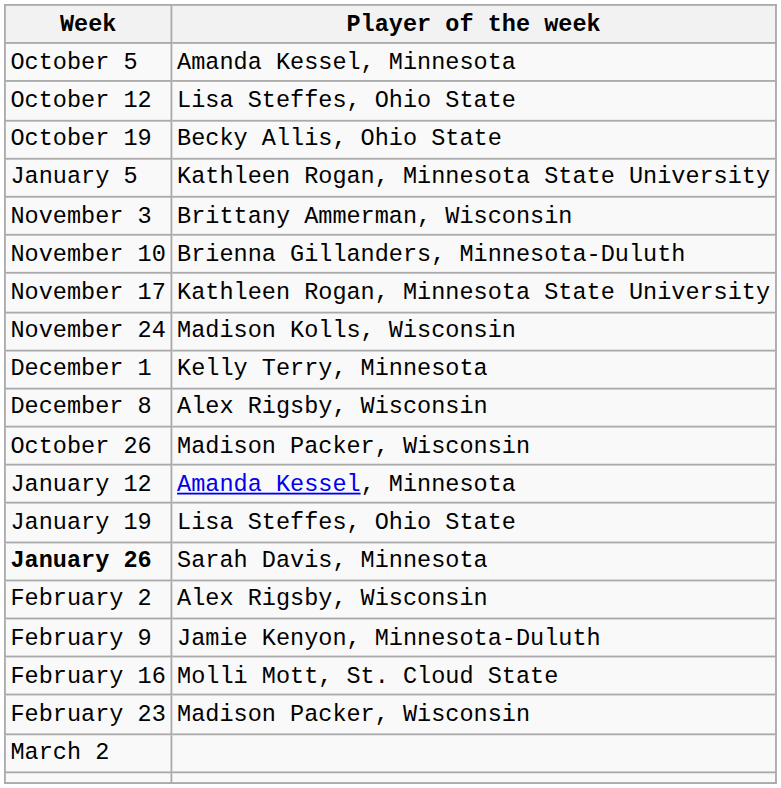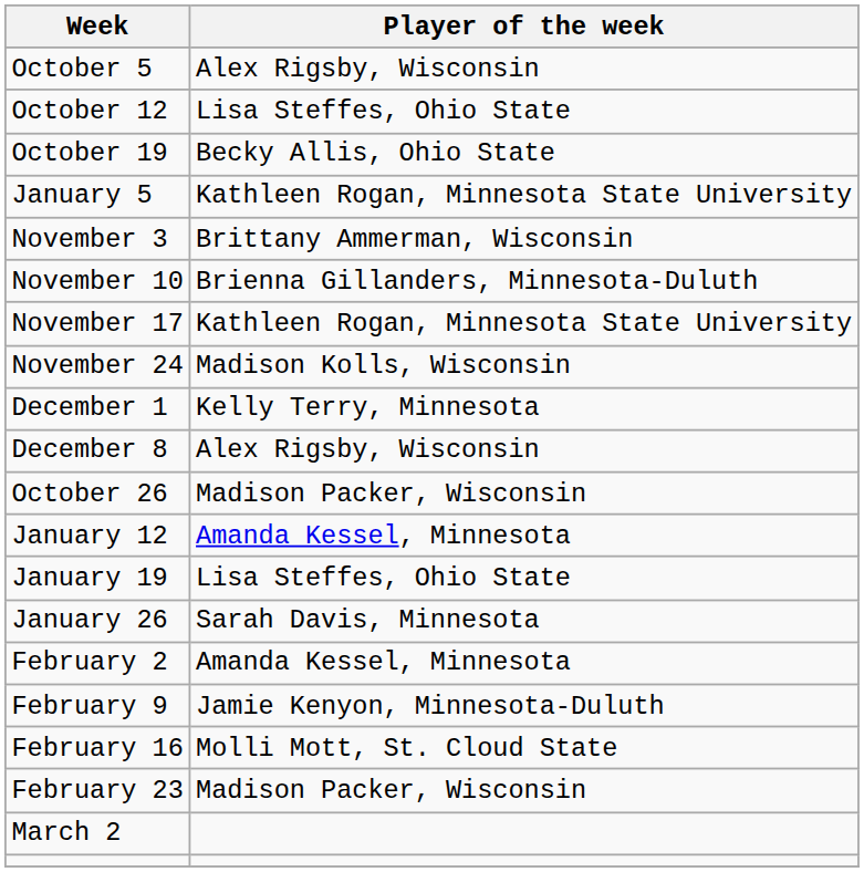row 2 | Player of the week: Amanda Kessel, Minnesota -> Alex Rigsby, Wisconsin
row 15 | Week: bold -> normal
row 16 | Player of the week: Alex Rigsby, Wisconsin -> Amanda Kessel, Minnesota
